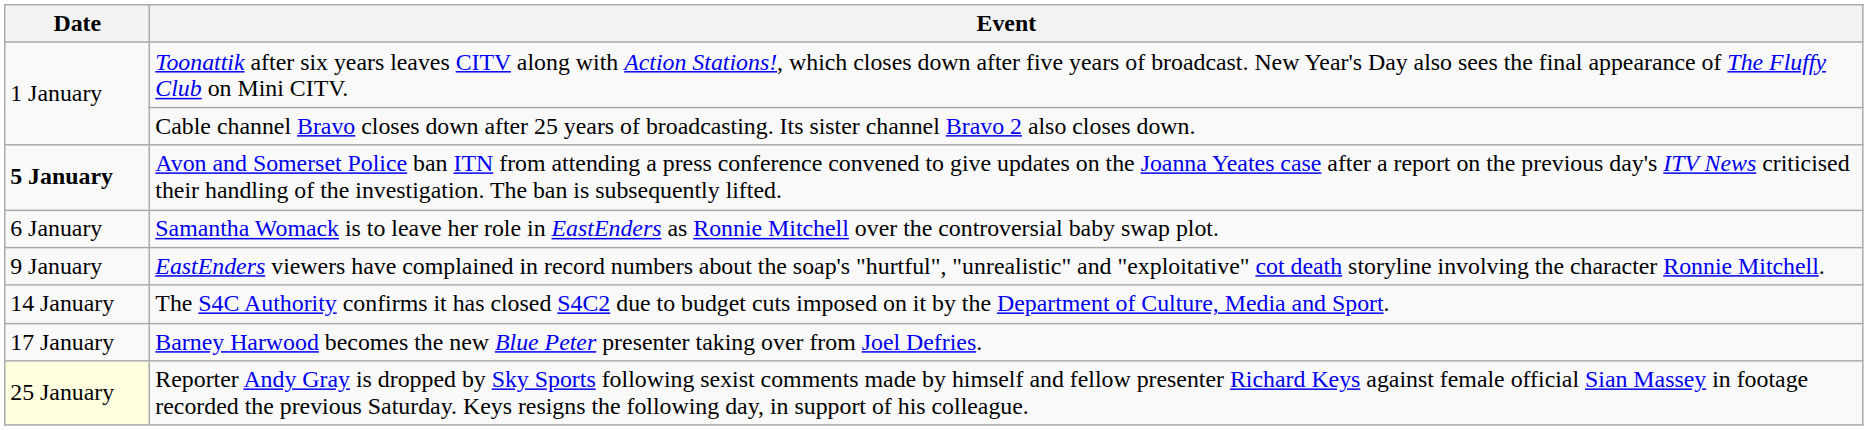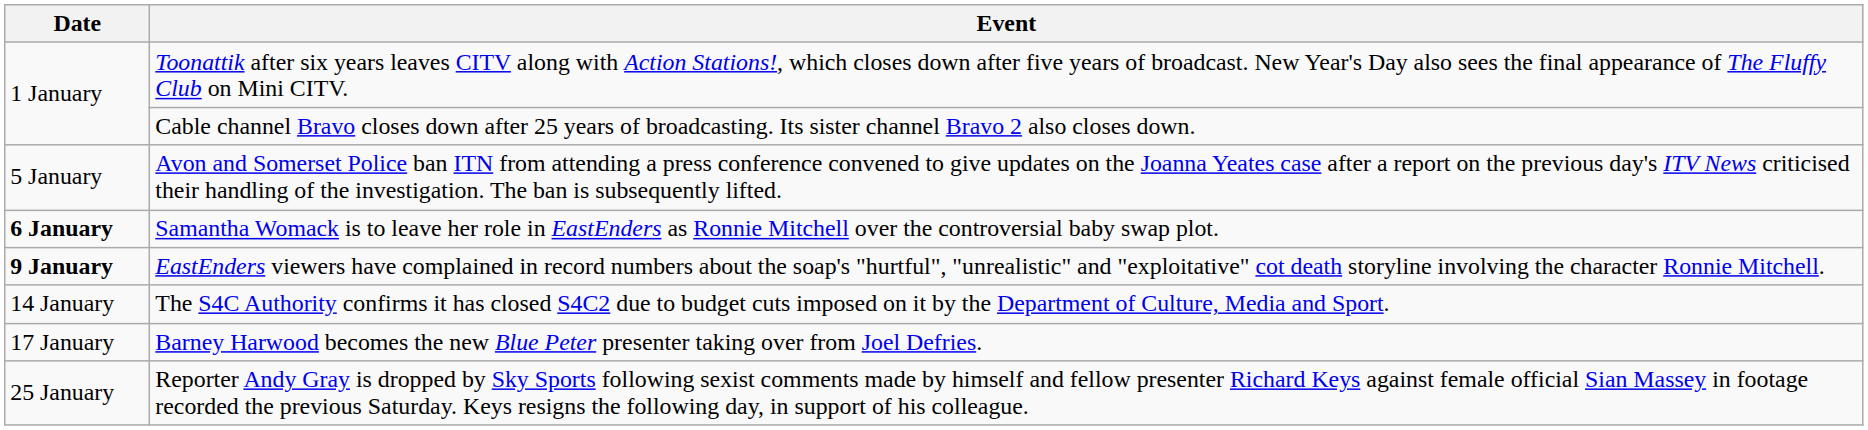row 4 | Date: bold -> normal
row 5 | Date: normal -> bold
row 6 | Date: normal -> bold
row 9 | Date: lightyellow background -> no background
